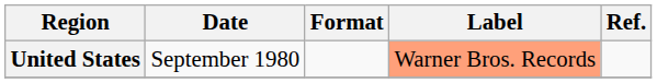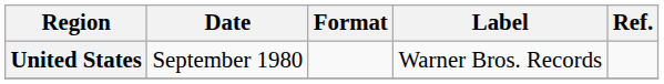United States | Label: lightsalmon background -> no background
